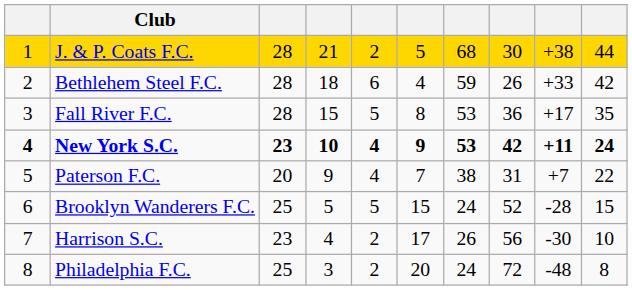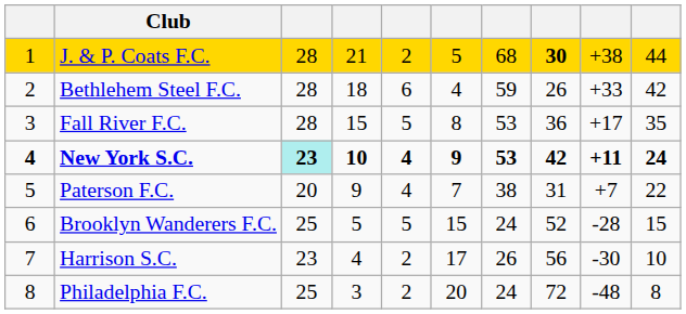J. & P. Coats F.C. | column 8: normal -> bold
New York S.C. | column 3: no background -> paleturquoise background
